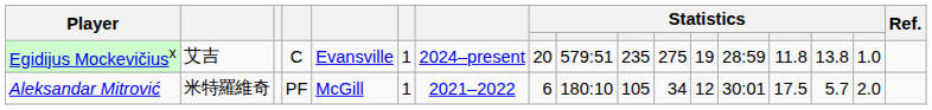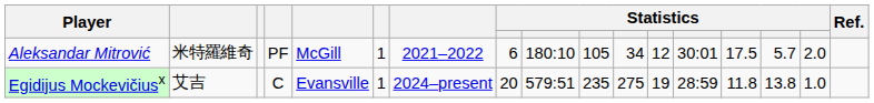rows swapped: Aleksandar Mitrović <-> Egidijus Mockevičiusx
